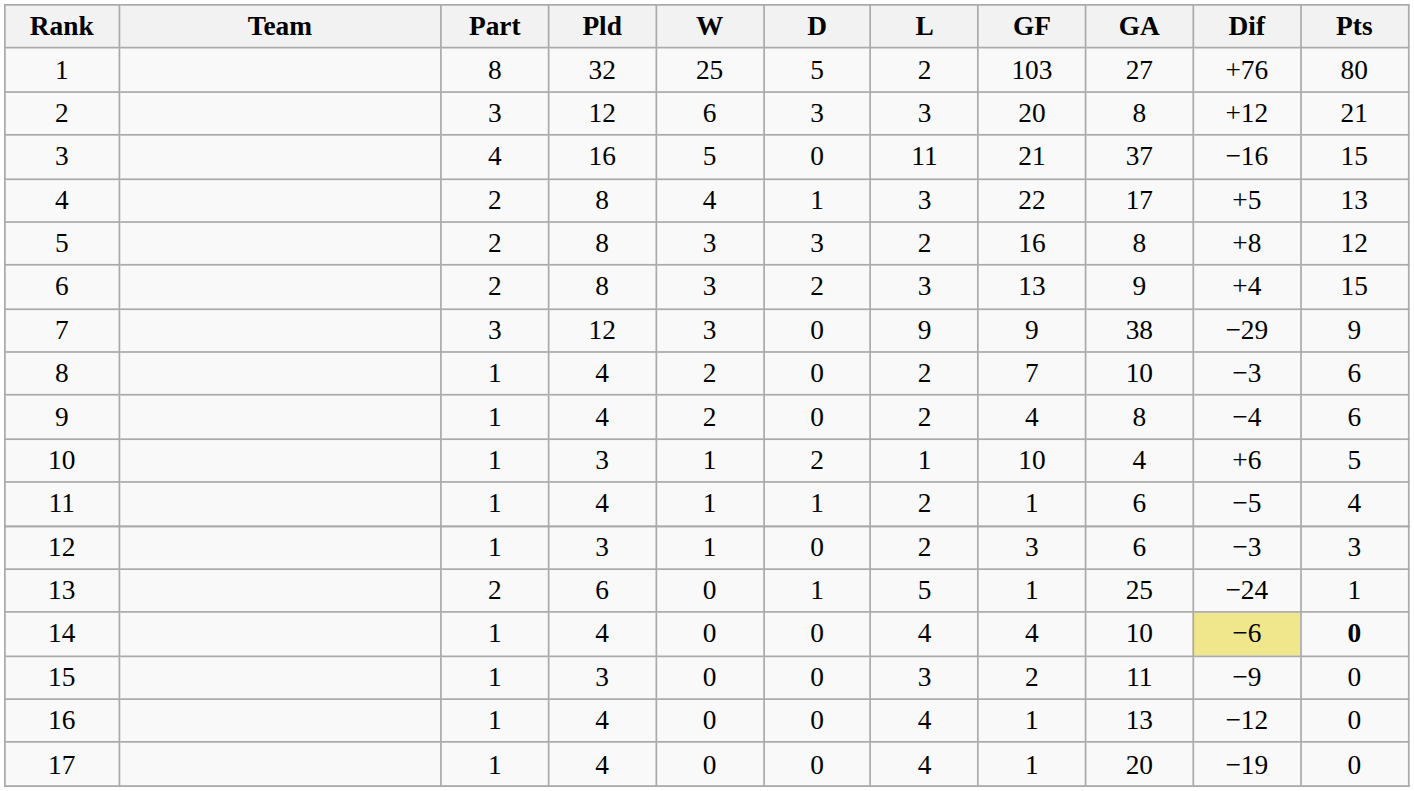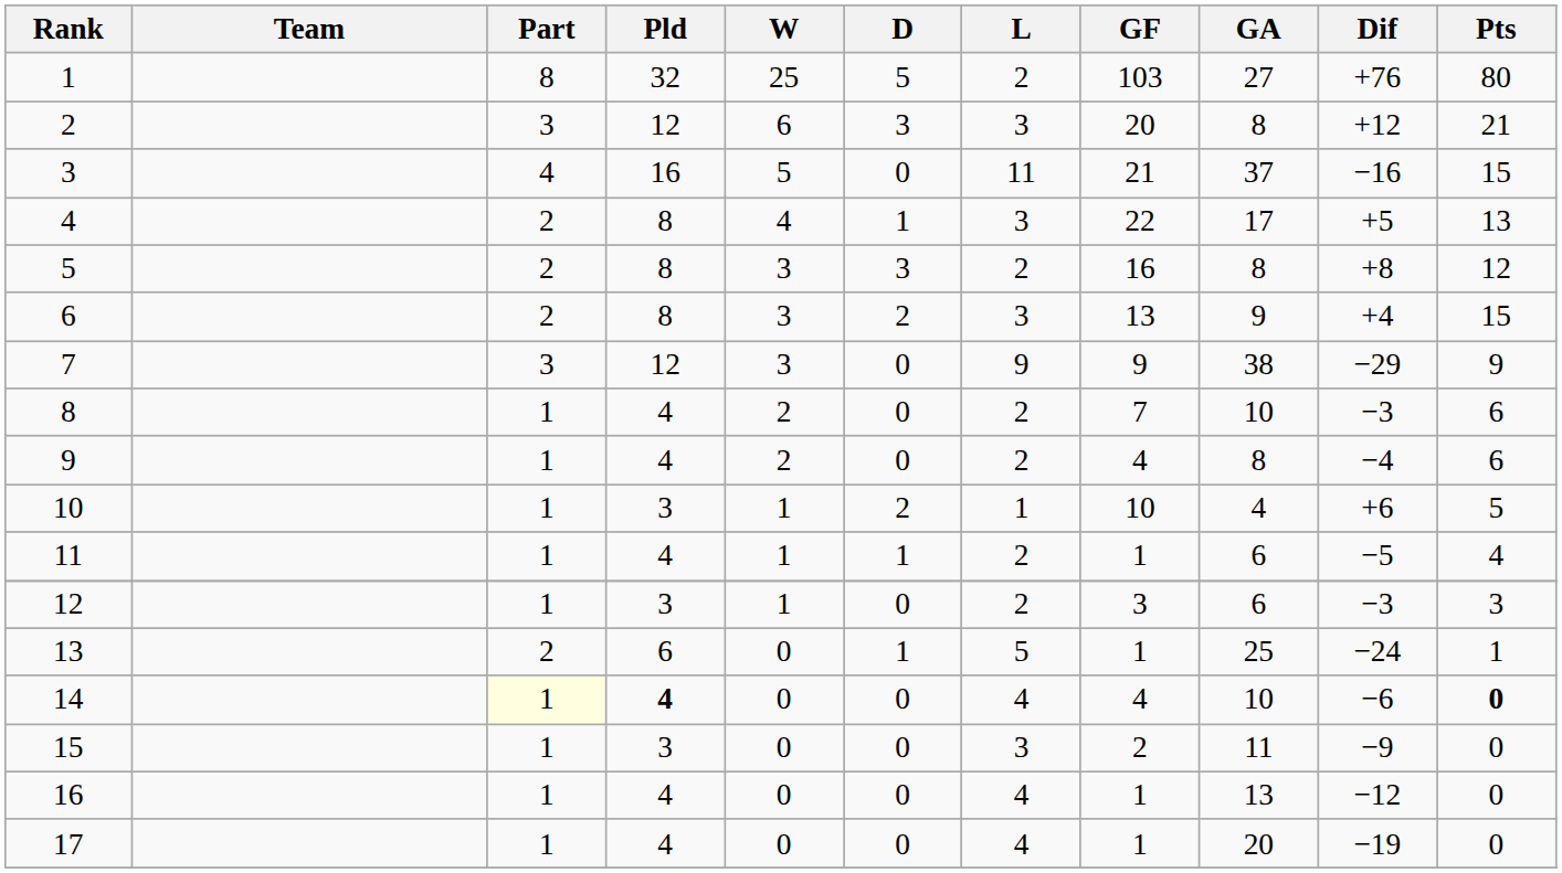14 | Part: no background -> lightyellow background
14 | Pld: normal -> bold
14 | Dif: khaki background -> no background
